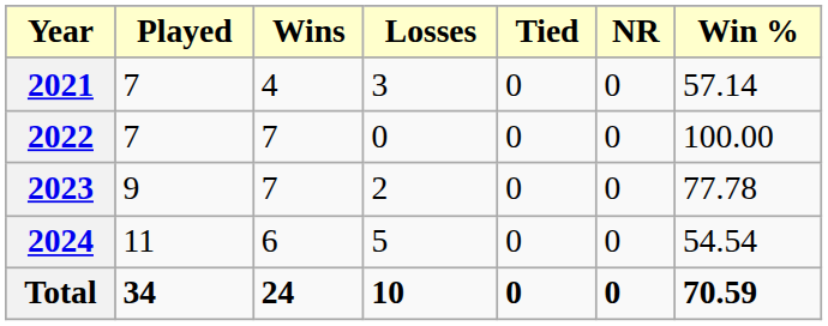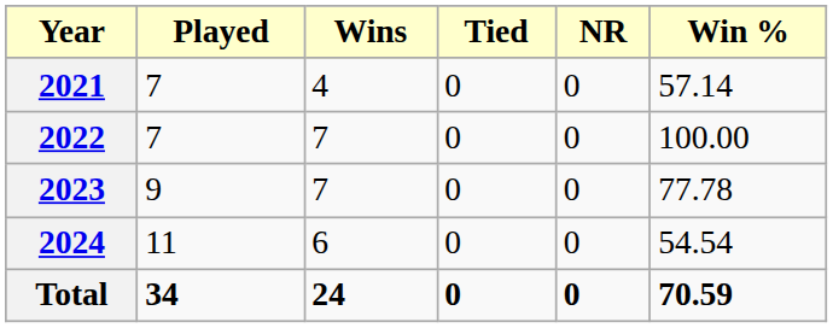- column: Losses | 3 | 0 | 2 | 5 | 10
